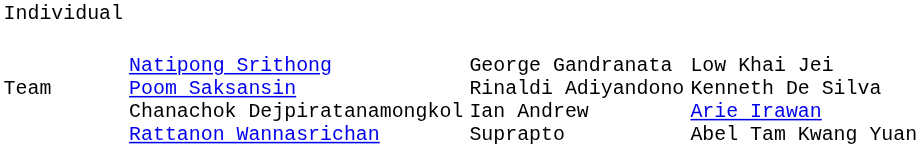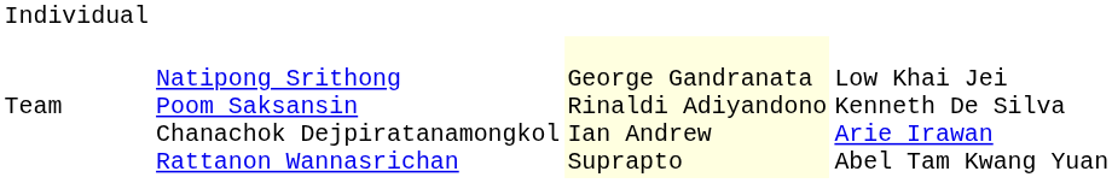Team | column 3: no background -> lightyellow background
